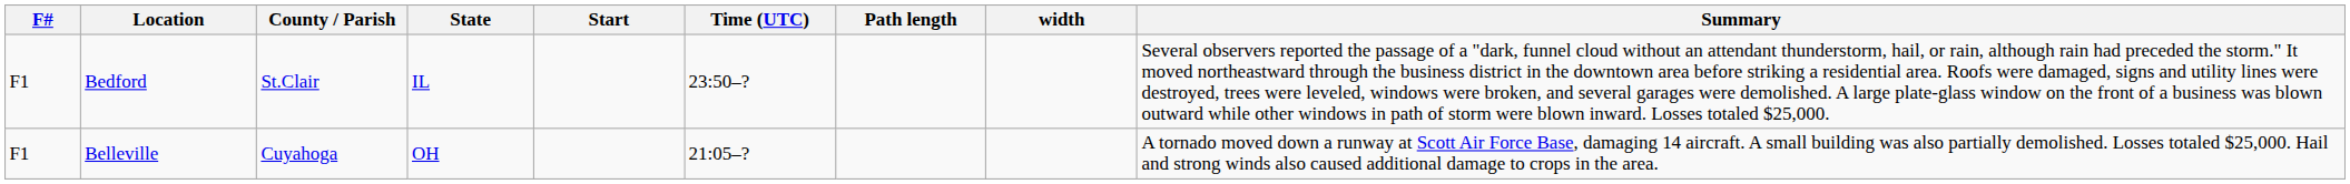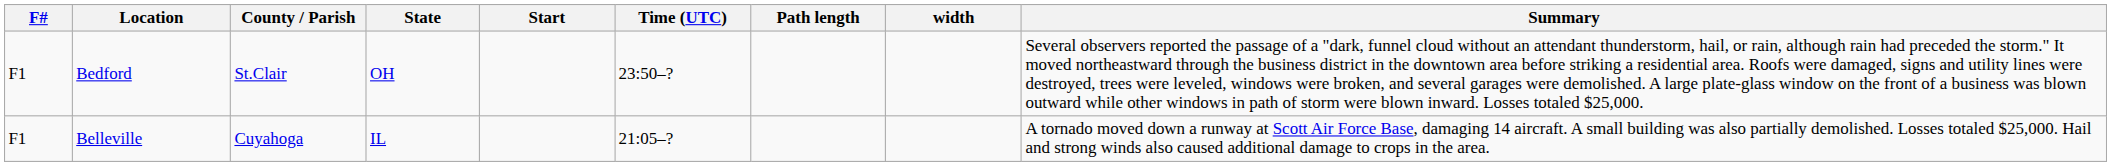Bedford | State: IL -> OH
Belleville | State: OH -> IL
